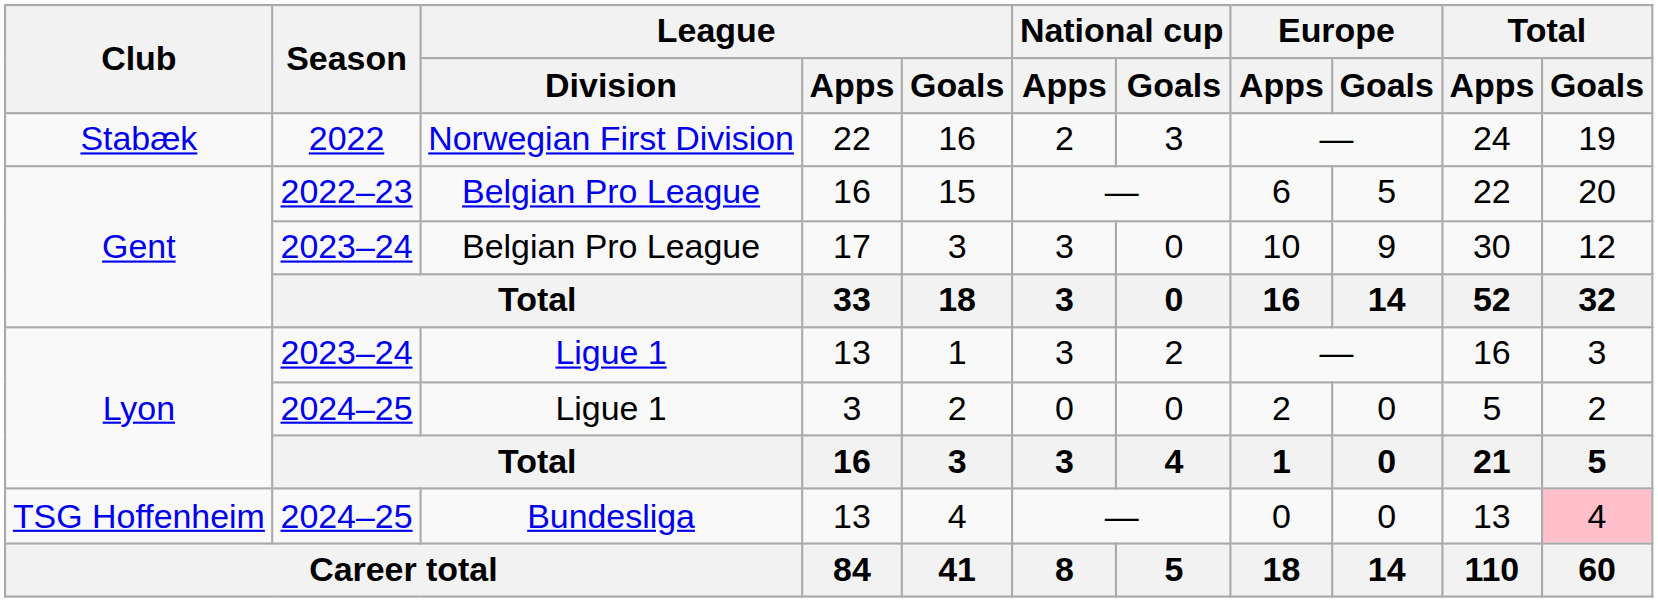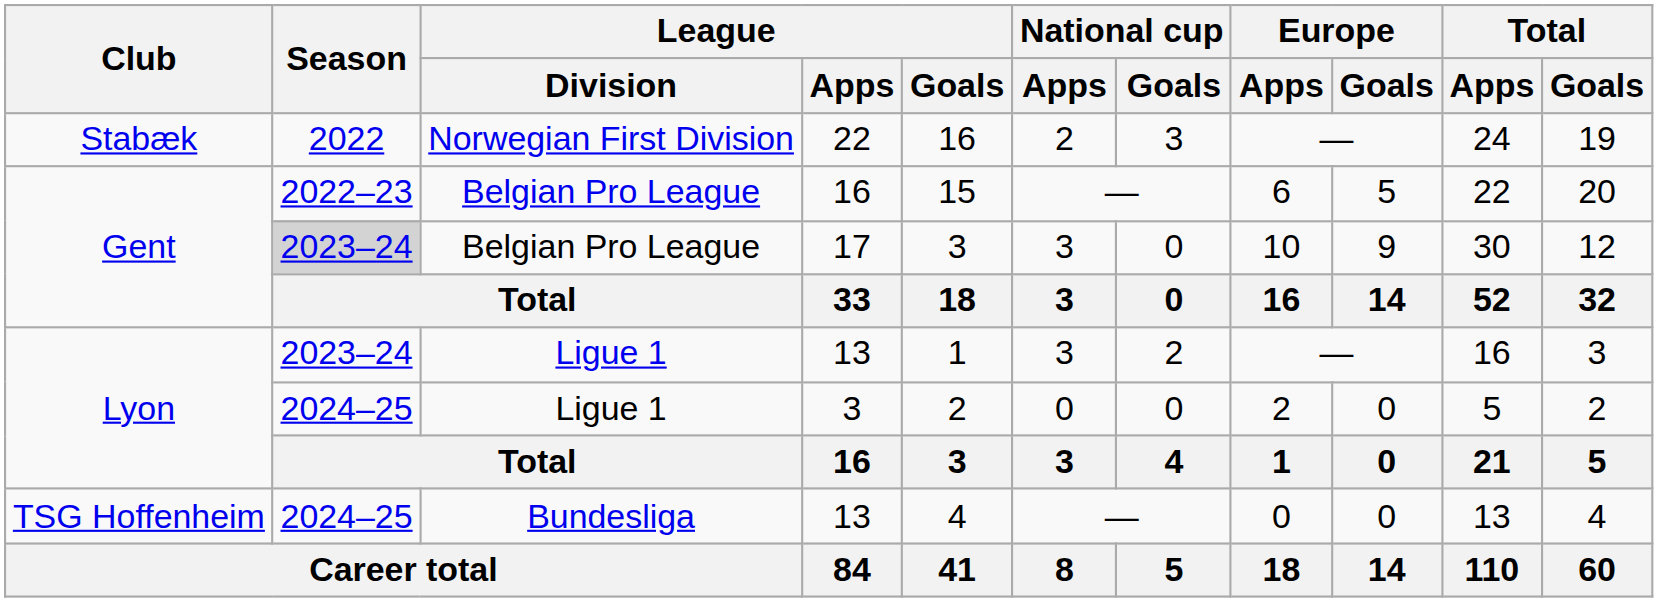17 | Season: no background -> lightgrey background
TSG Hoffenheim / 13 | Total / Goals: pink background -> no background
